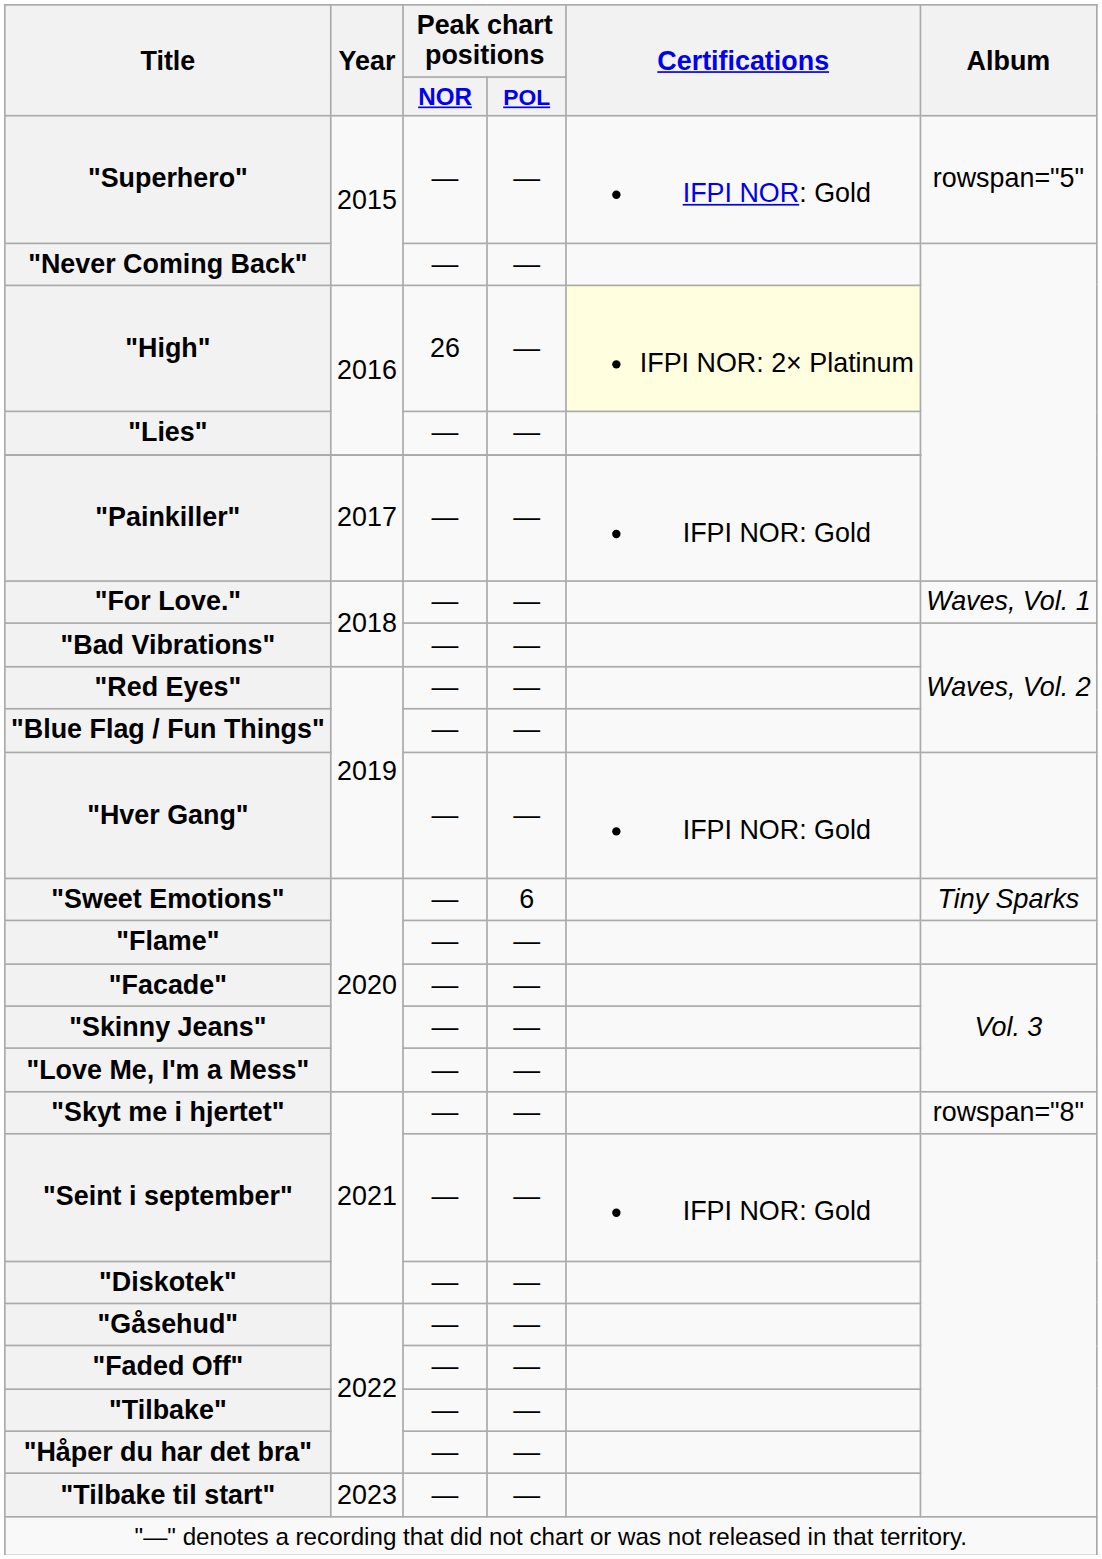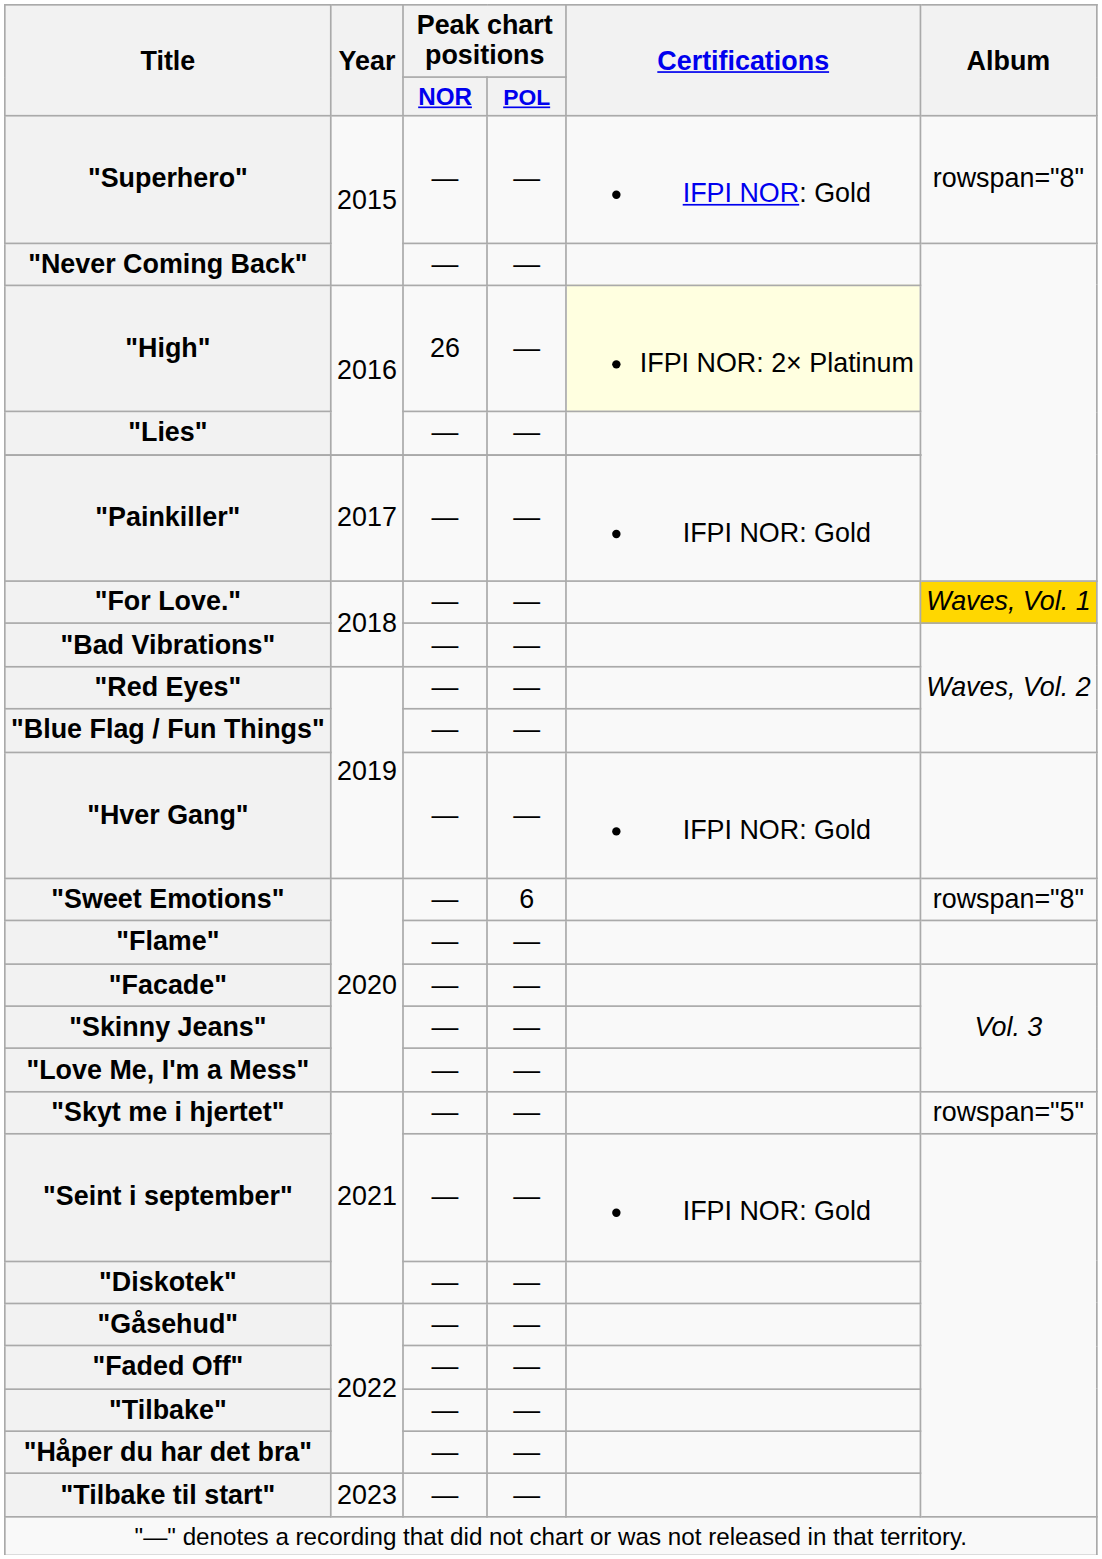"Superhero" | Album: rowspan="5" -> rowspan="8"
"For Love." | Album: no background -> gold background
"Sweet Emotions" | Album: Tiny Sparks -> rowspan="8"
"Skyt me i hjertet" | Album: rowspan="8" -> rowspan="5"
